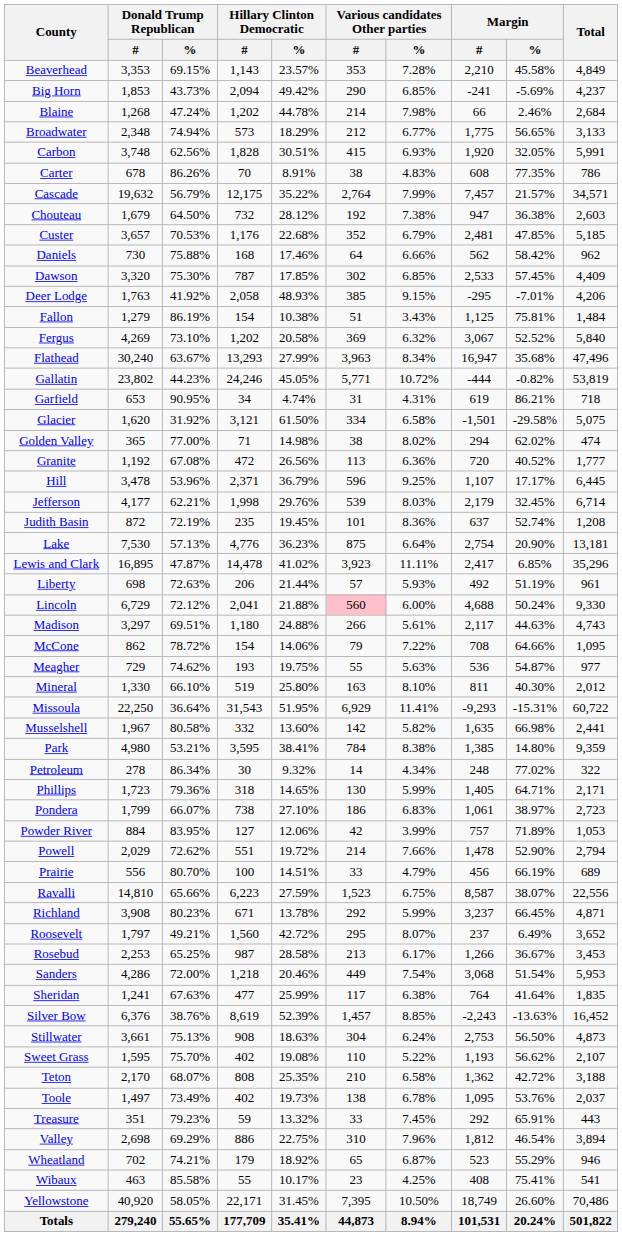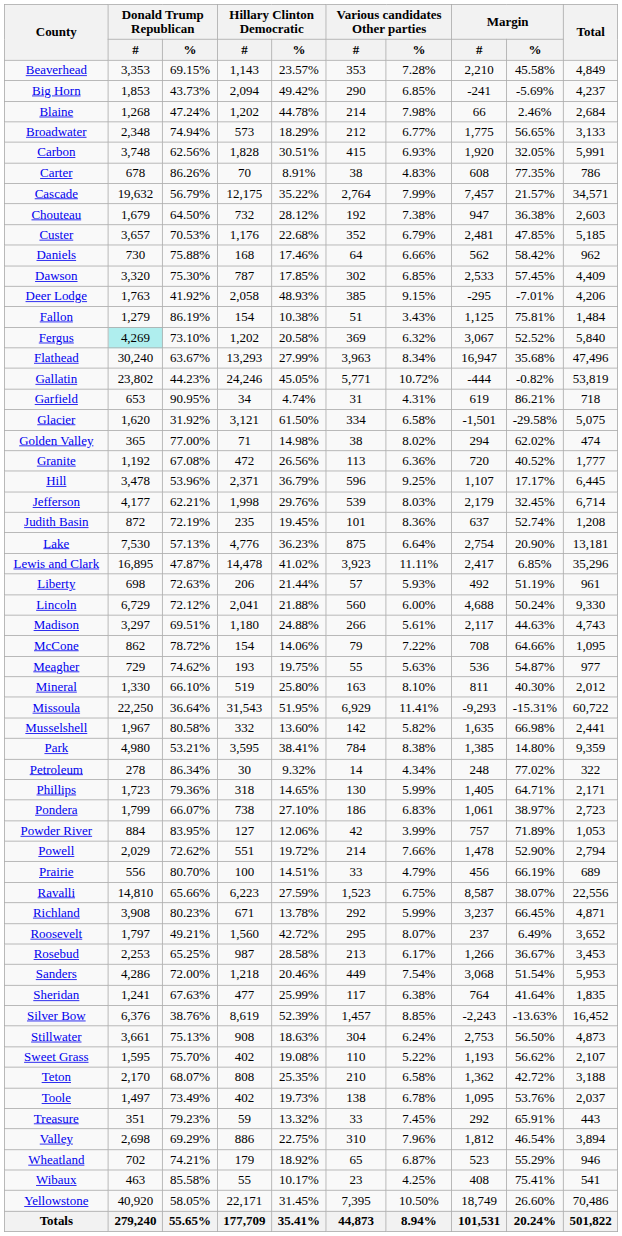Fergus | Donald Trump Republican / #: no background -> paleturquoise background
Lincoln | Various candidates Other parties / #: pink background -> no background
